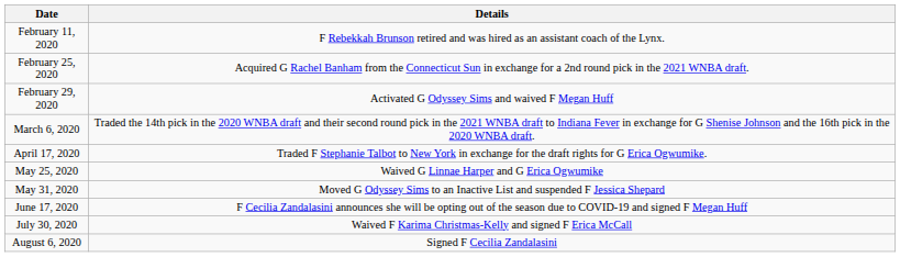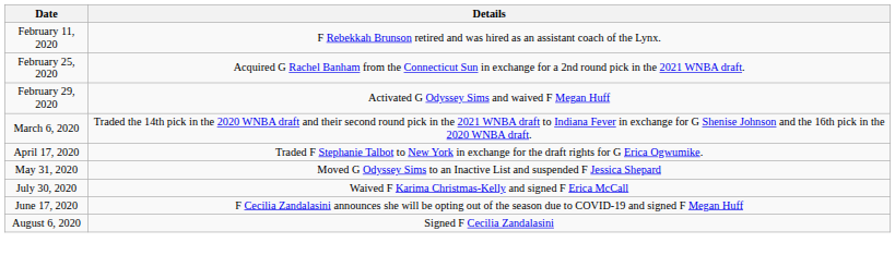- row: May 25, 2020 | Waived G Linnae Harper and G Erica Ogwumike
rows swapped: June 17, 2020 <-> July 30, 2020
